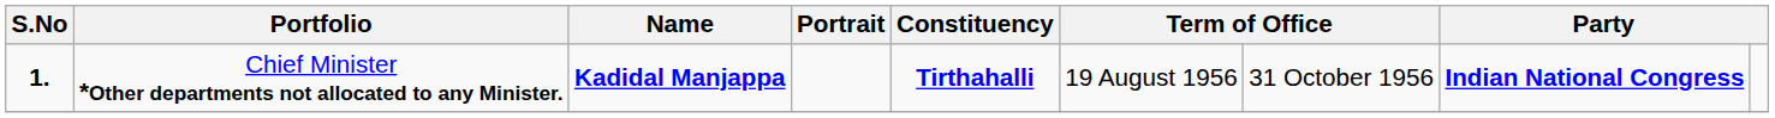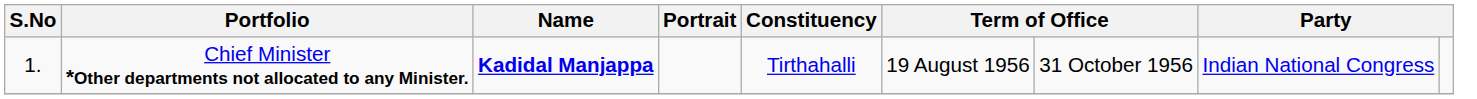row 2 | S.No: bold -> normal
row 2 | Constituency: bold -> normal
row 2 | column 8: bold -> normal
